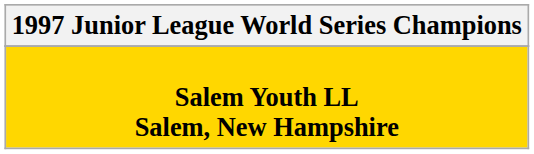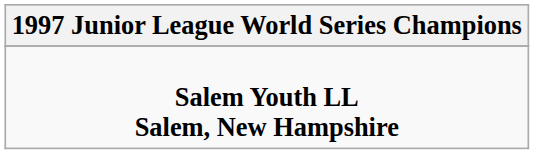row 2 | column 1: gold background -> no background
